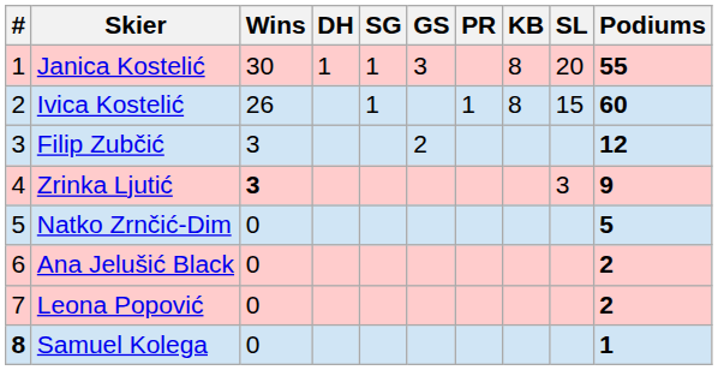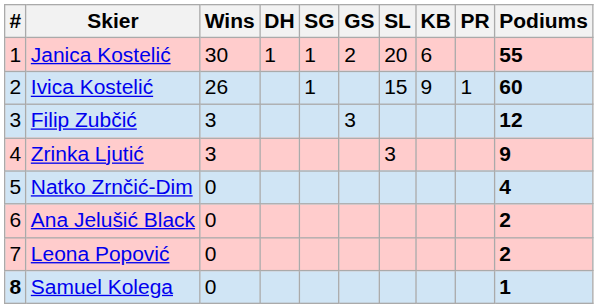columns swapped: SL <-> PR
Janica Kostelić | GS: 3 -> 2
Janica Kostelić | KB: 8 -> 6
Ivica Kostelić | KB: 8 -> 9
Filip Zubčić | GS: 2 -> 3
Zrinka Ljutić | Wins: bold -> normal
Natko Zrnčić-Dim | Podiums: 5 -> 4
